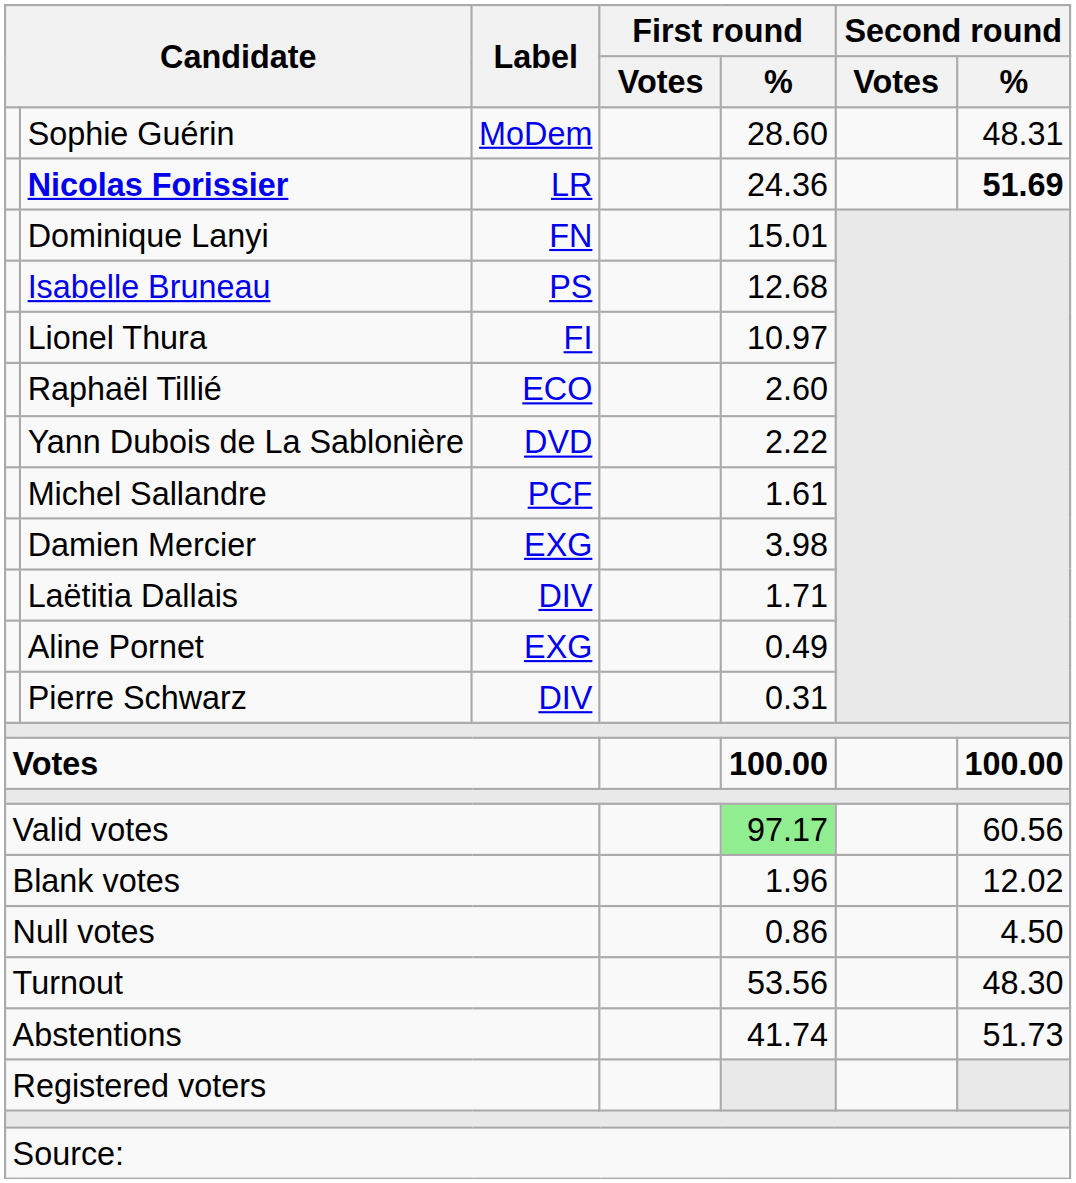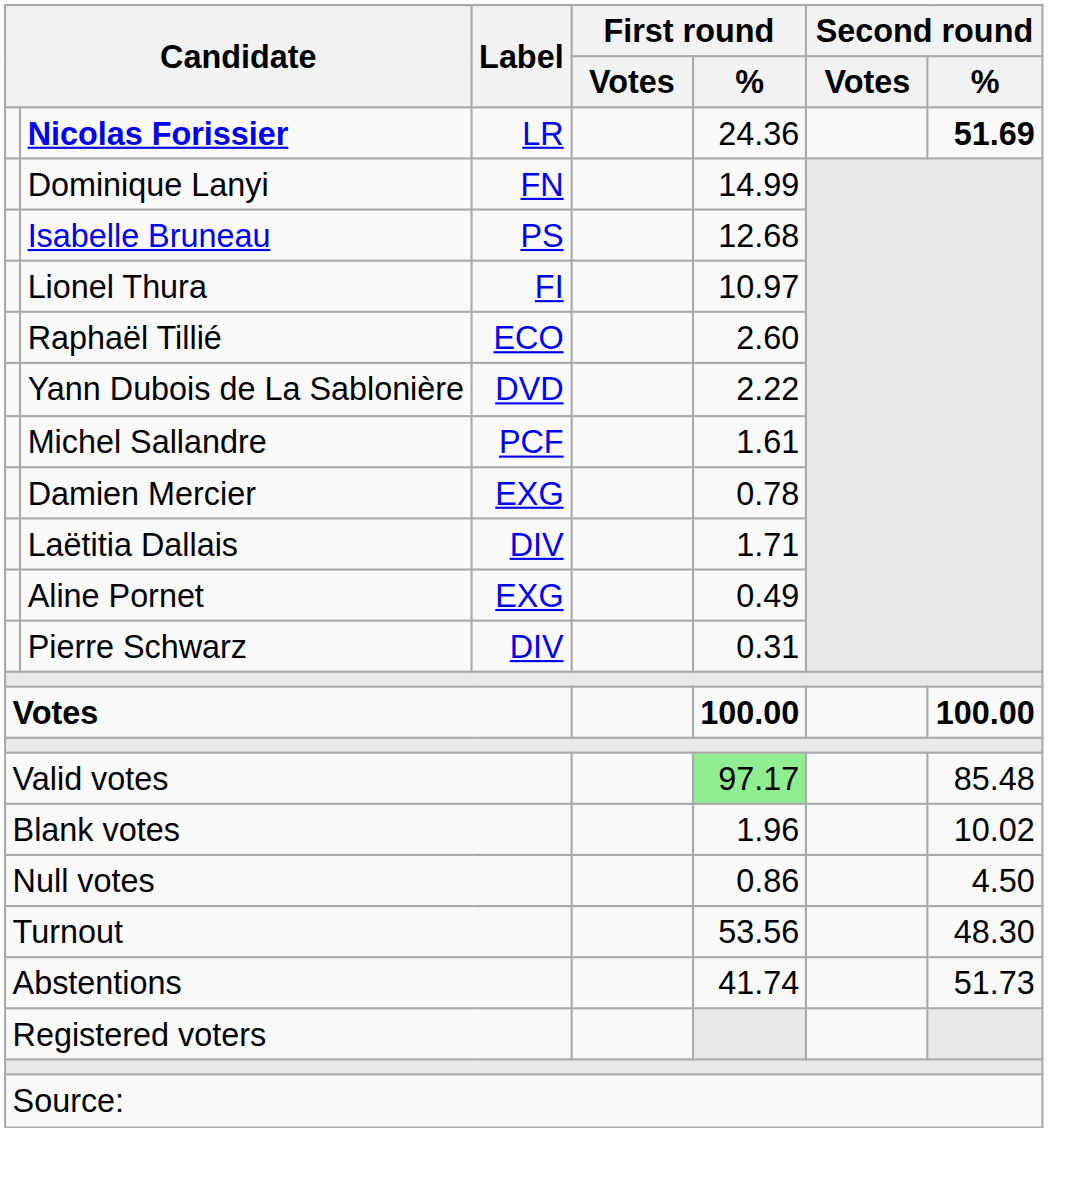- row: Sophie Guérin | MoDem | 28.60 | 48.31
Dominique Lanyi | First round / %: 15.01 -> 14.99
Damien Mercier | First round / %: 3.98 -> 0.78
Valid votes | Second round / %: 60.56 -> 85.48
Blank votes | Second round / %: 12.02 -> 10.02
